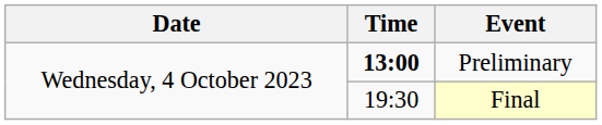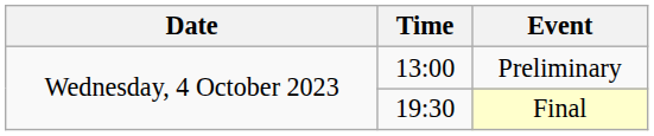Preliminary | Time: bold -> normal
